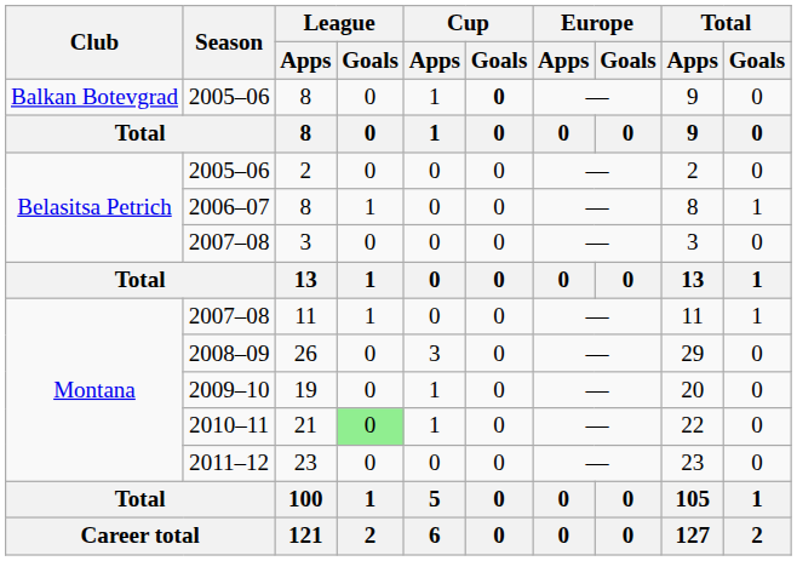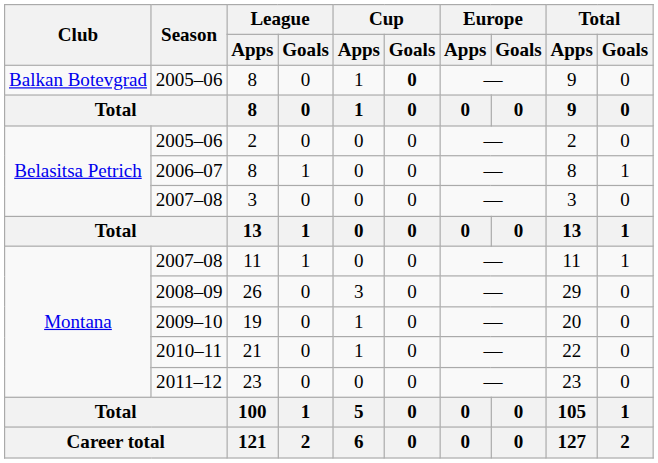21 | League / Goals: lightgreen background -> no background
